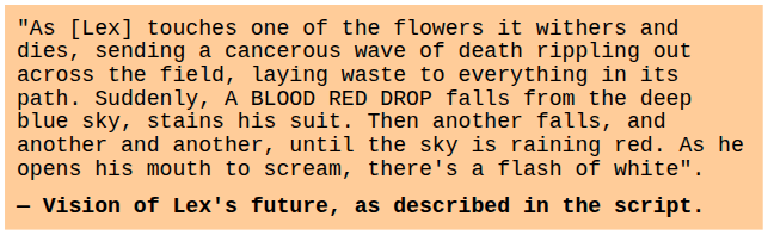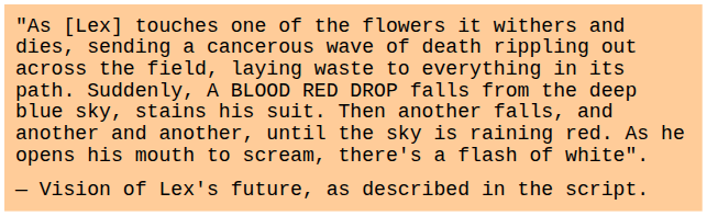row 2 | column 1: bold -> normal
